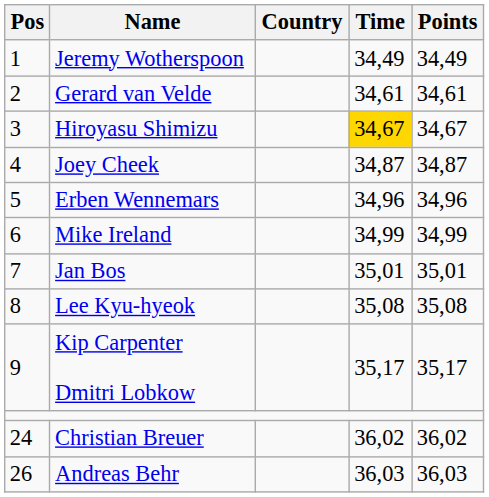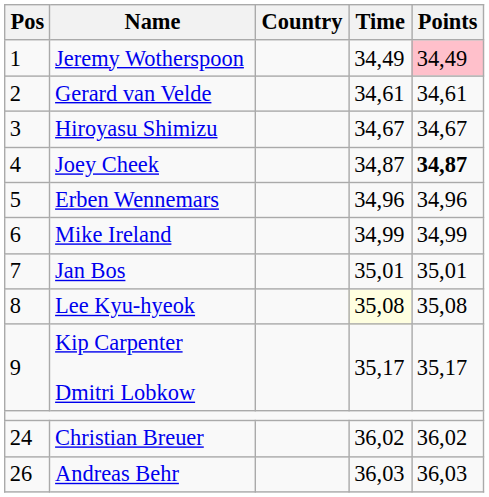Jeremy Wotherspoon | Points: no background -> pink background
Hiroyasu Shimizu | Time: gold background -> no background
Joey Cheek | Points: normal -> bold
Lee Kyu-hyeok | Time: no background -> lightyellow background
